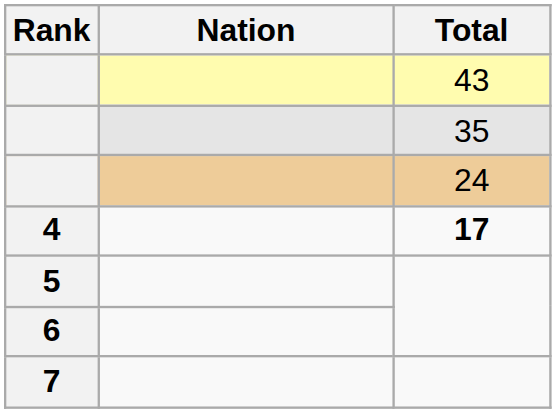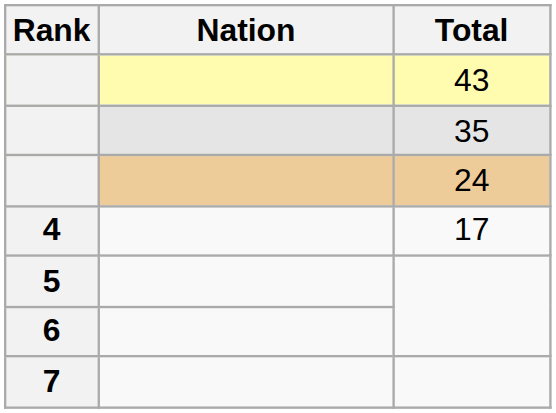4 | Total: bold -> normal
